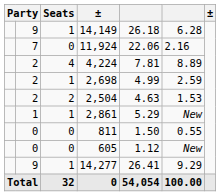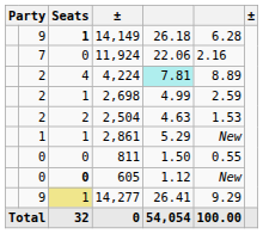14,149 | Seats: normal -> bold
4,224 | column 5: no background -> paleturquoise background
605 | Seats: normal -> bold
14,277 | Seats: no background -> khaki background
